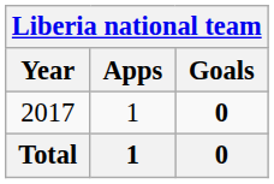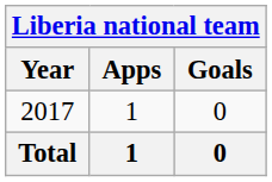2017 | Goals: bold -> normal
